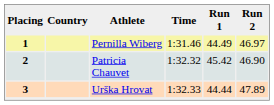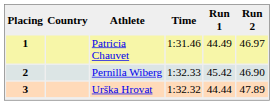1 | Athlete: Pernilla Wiberg -> Patricia Chauvet
2 | Athlete: Patricia Chauvet -> Pernilla Wiberg
2 | Time: 1:32.32 -> 1:32.33
3 | Time: 1:32.33 -> 1:32.32
